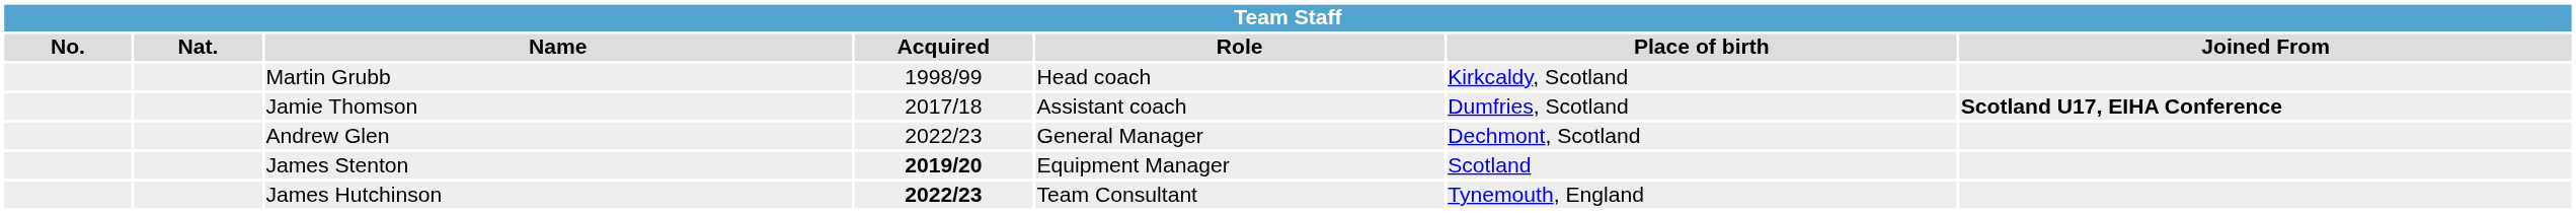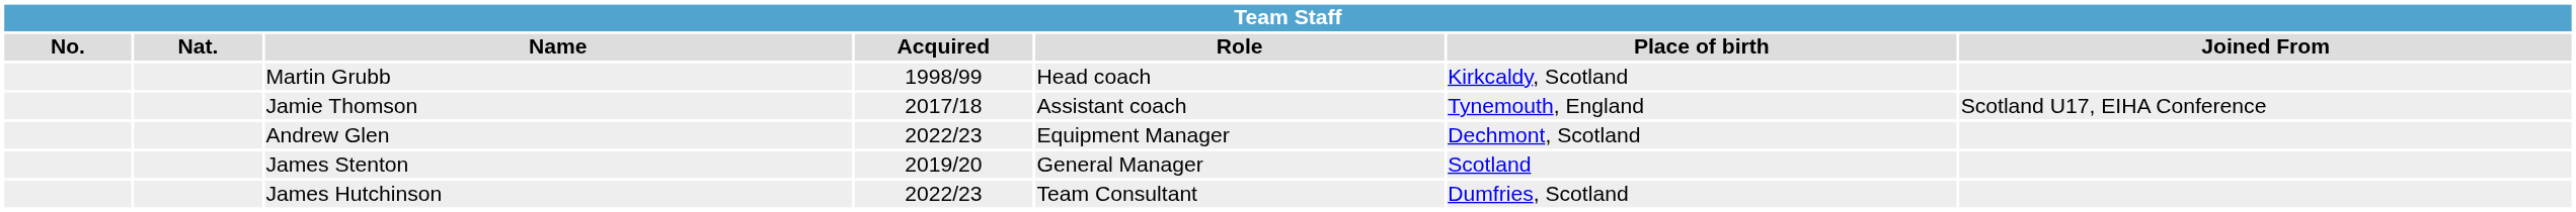Jamie Thomson | Place of birth: Dumfries, Scotland -> Tynemouth, England
Jamie Thomson | Joined From: bold -> normal
Andrew Glen | Role: General Manager -> Equipment Manager
James Stenton | Acquired: bold -> normal
James Stenton | Role: Equipment Manager -> General Manager
James Hutchinson | Acquired: bold -> normal
James Hutchinson | Place of birth: Tynemouth, England -> Dumfries, Scotland
